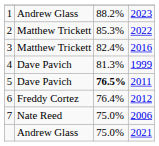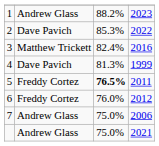2 | column 2: Matthew Trickett -> Dave Pavich
5 | column 2: Dave Pavich -> Freddy Cortez
6 | column 3: 76.4% -> 76.0%
7 | column 2: Nate Reed -> Andrew Glass
